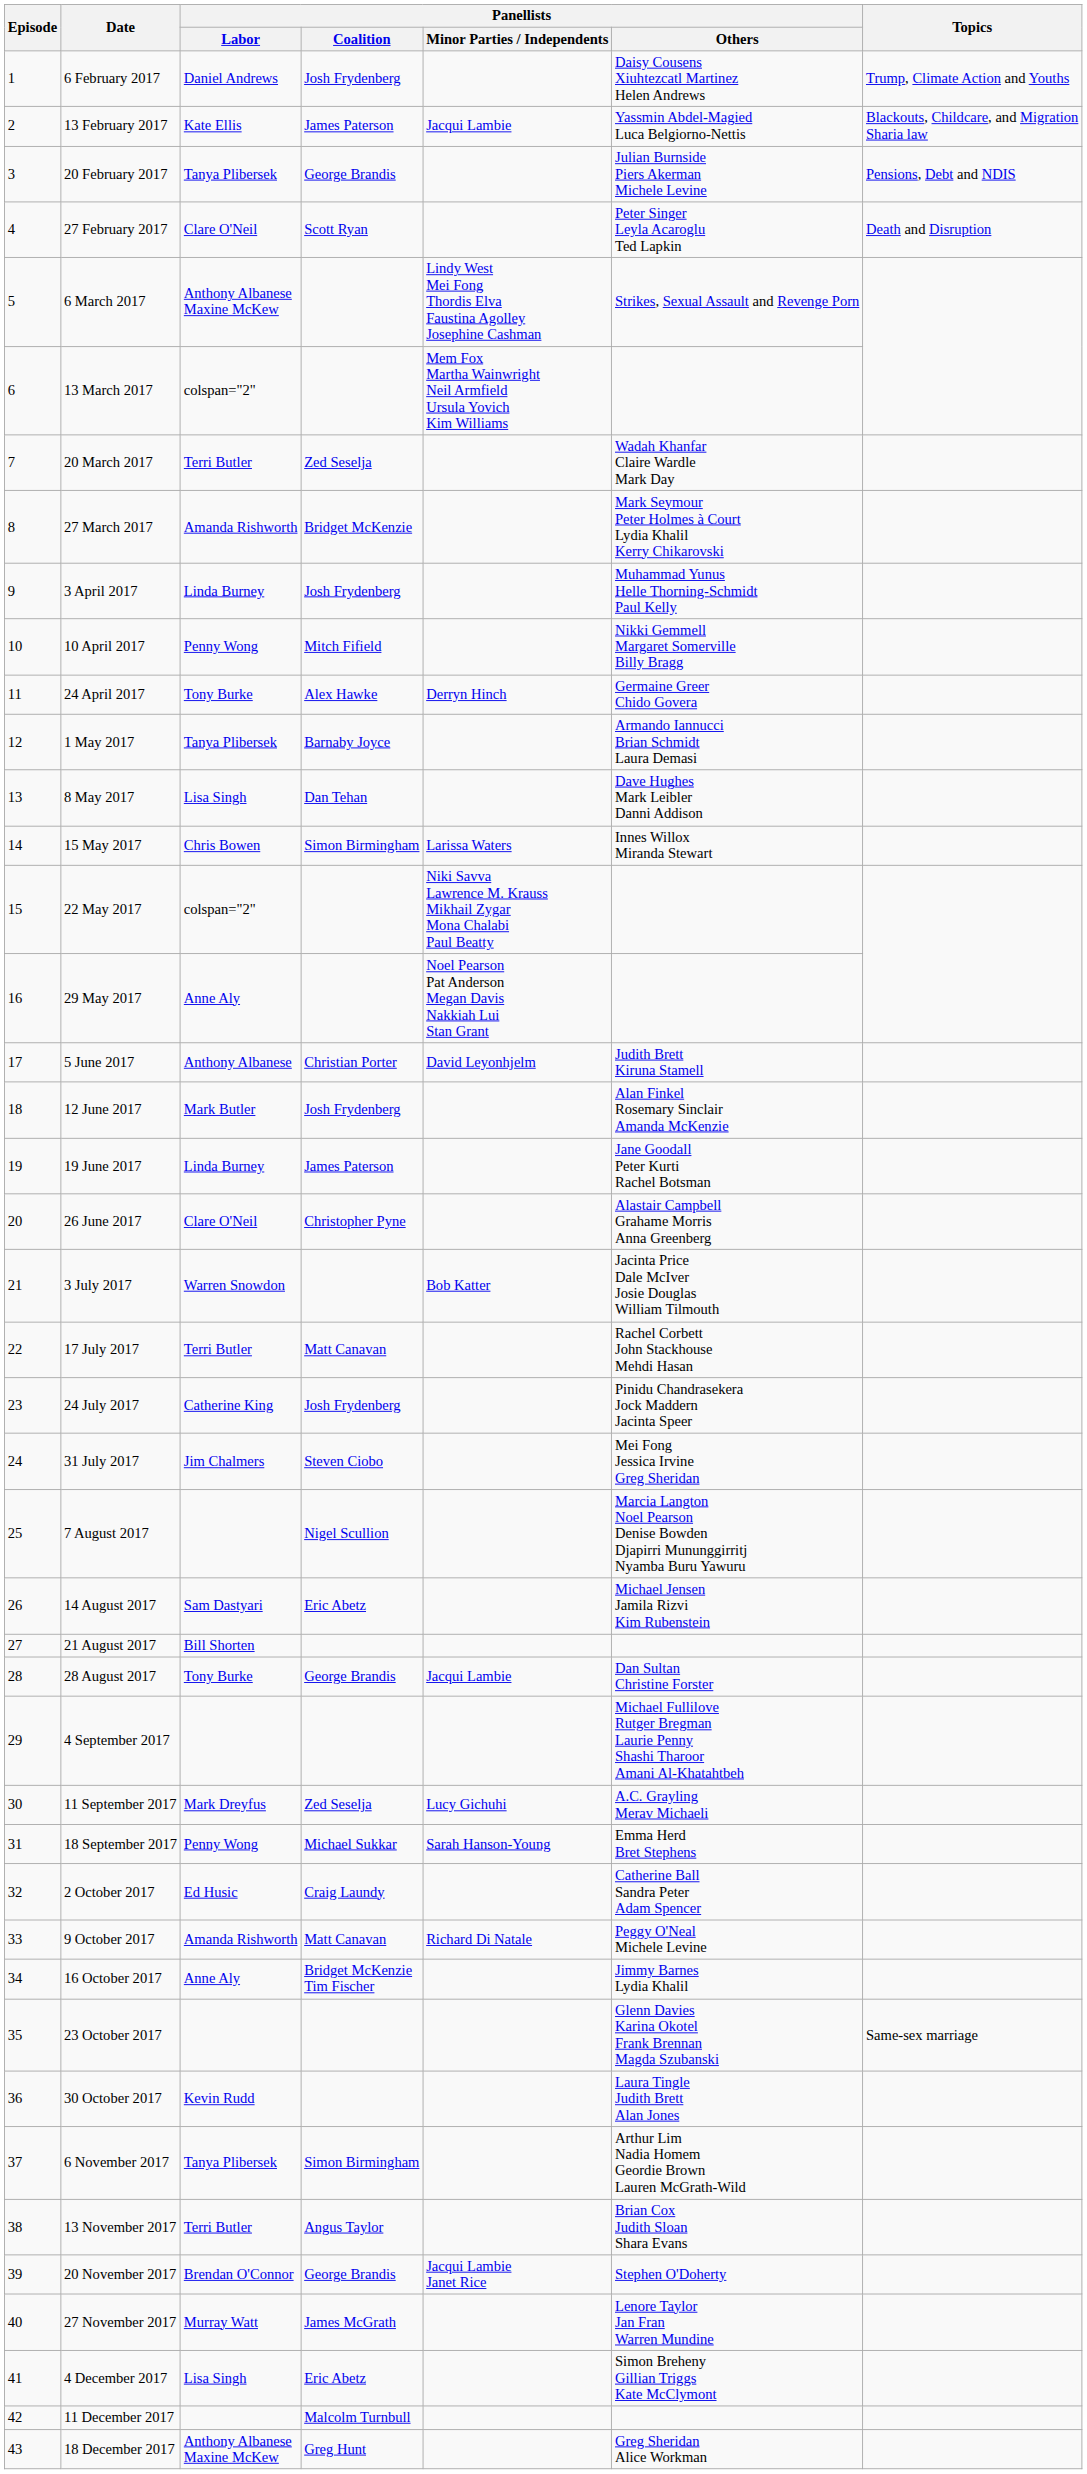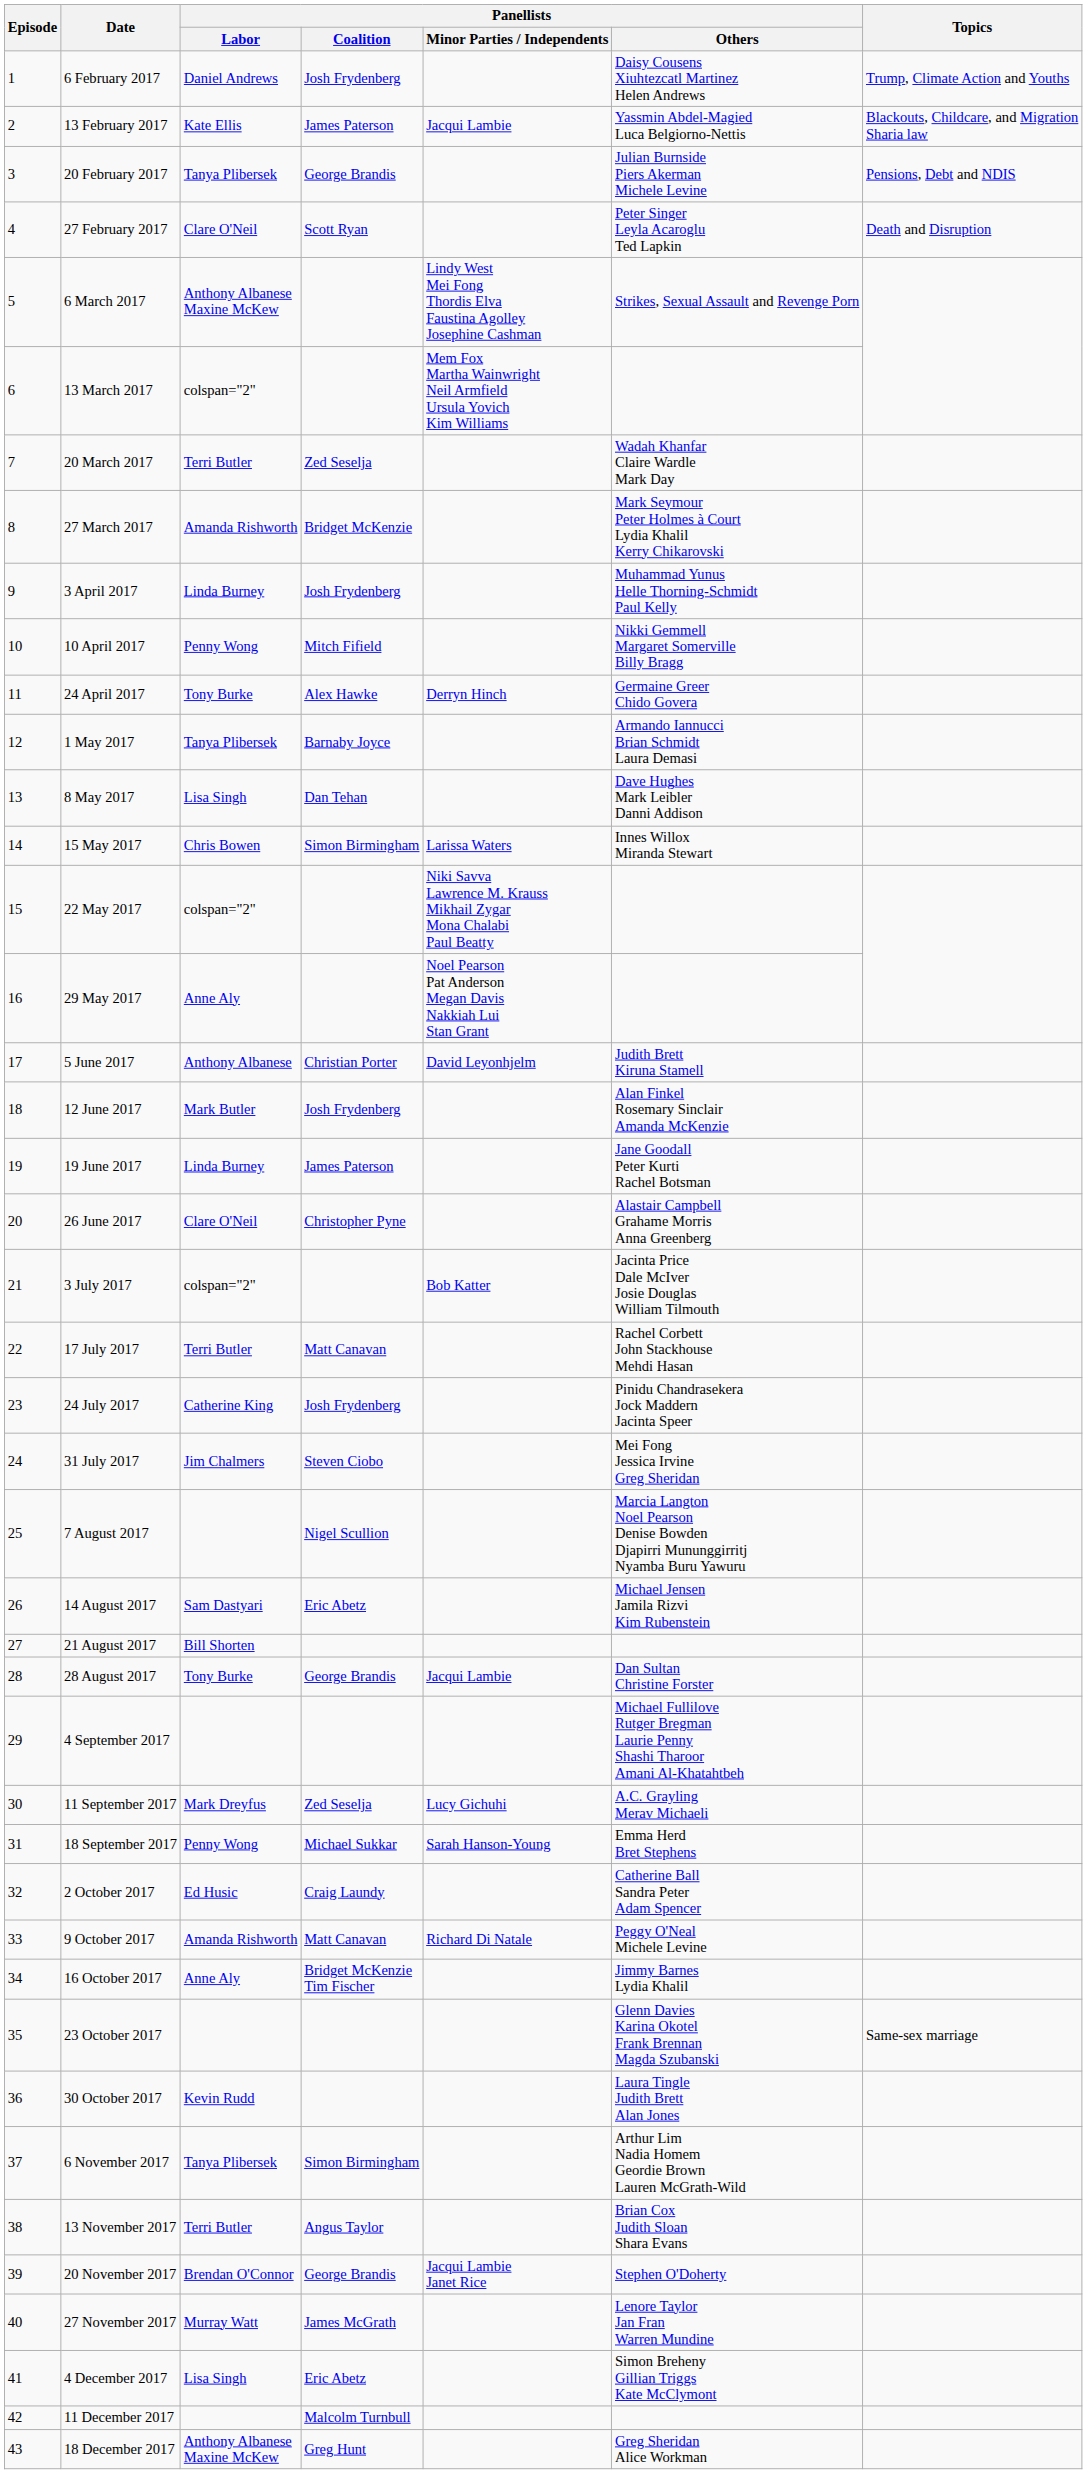3 July 2017 | Panellists / Labor: Warren Snowdon -> colspan="2"
